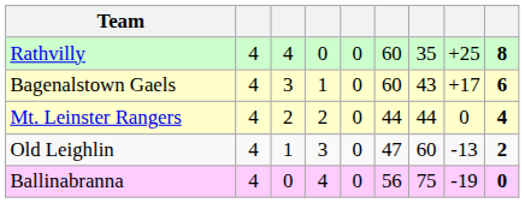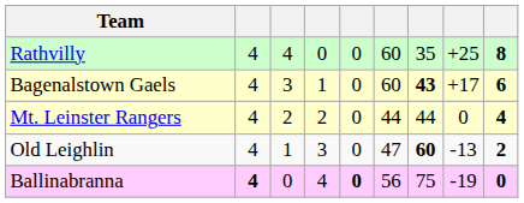Bagenalstown Gaels | column 7: normal -> bold
Old Leighlin | column 7: normal -> bold
Ballinabranna | column 2: normal -> bold
Ballinabranna | column 5: normal -> bold
